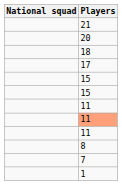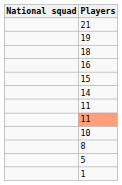row 3 | Players: 20 -> 19
row 5 | Players: 17 -> 16
row 7 | Players: 15 -> 14
row 10 | Players: 11 -> 10
row 12 | Players: 7 -> 5
